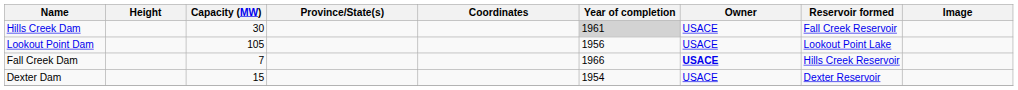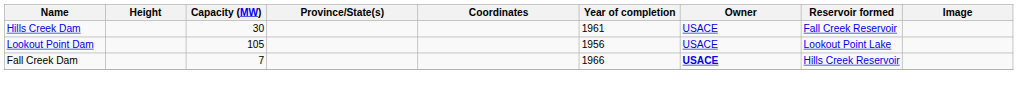Hills Creek Dam | Year of completion: lightgrey background -> no background
- row: Dexter Dam | 15 | 1954 | USACE | Dexter Reservoir
